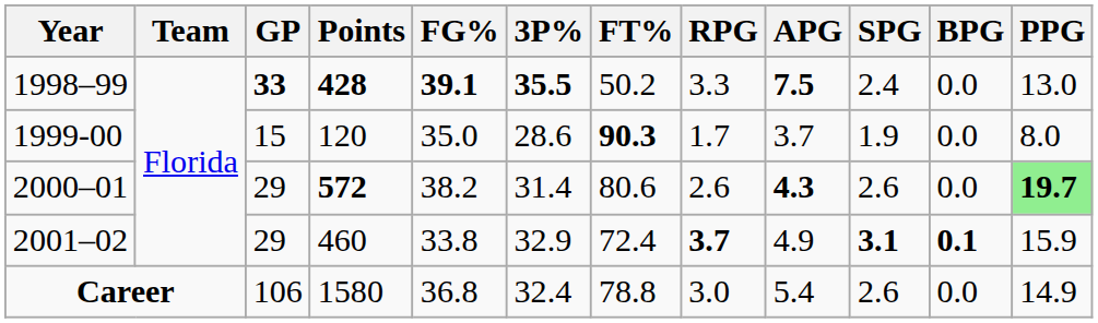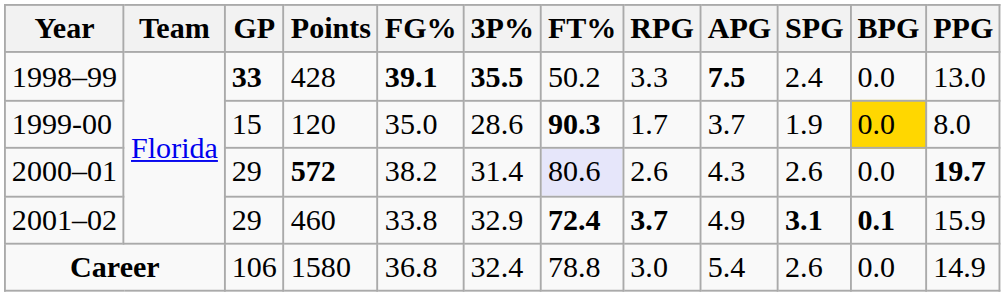1998–99 | Points: bold -> normal
1999-00 | BPG: no background -> gold background
2000–01 | FT%: no background -> lavender background
2000–01 | APG: bold -> normal
2000–01 | PPG: lightgreen background -> no background
2001–02 | FT%: normal -> bold
